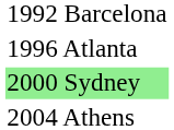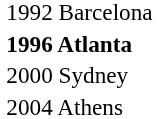1996 Atlanta | column 1: normal -> bold
2000 Sydney | column 1: lightgreen background -> no background
